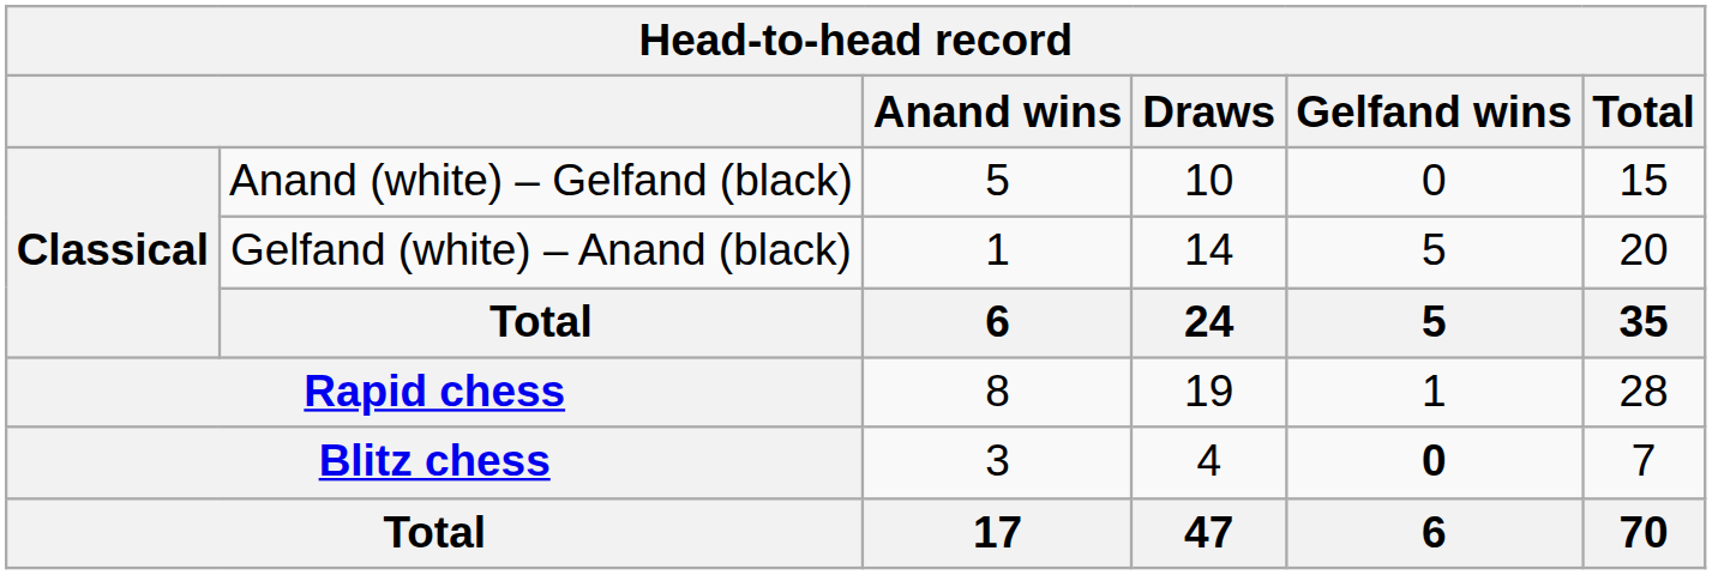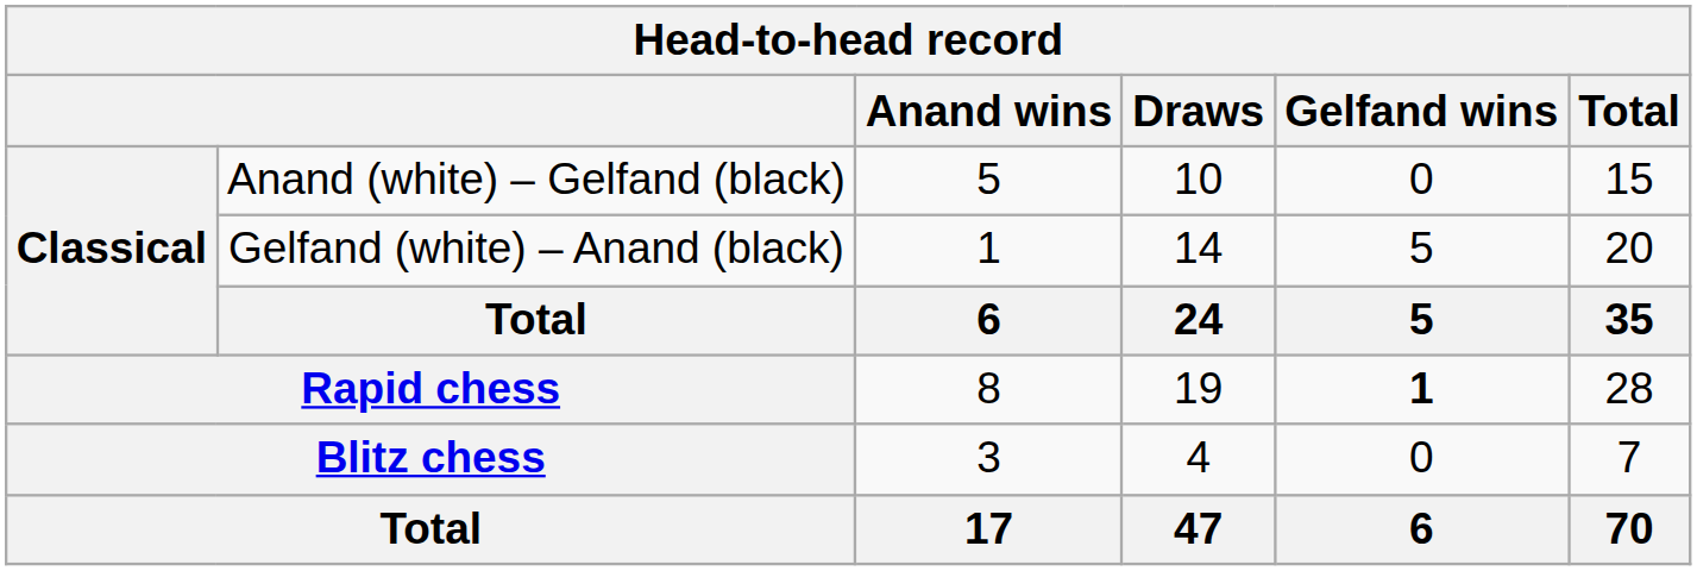Rapid chess | Gelfand wins: normal -> bold
Blitz chess | Gelfand wins: bold -> normal
